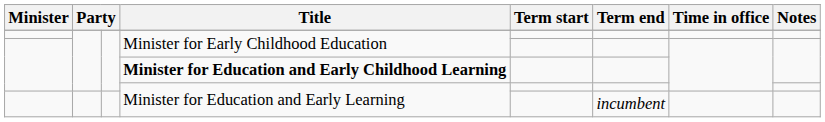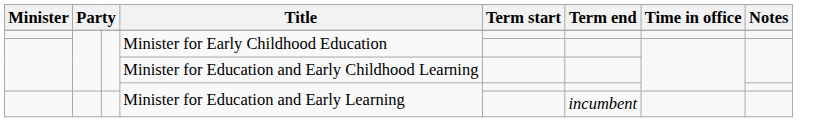Minister for Education and Early Childhood Learning | Title: bold -> normal
